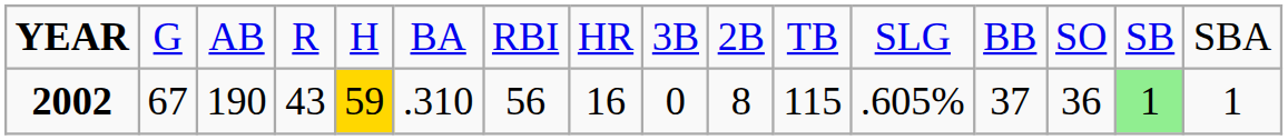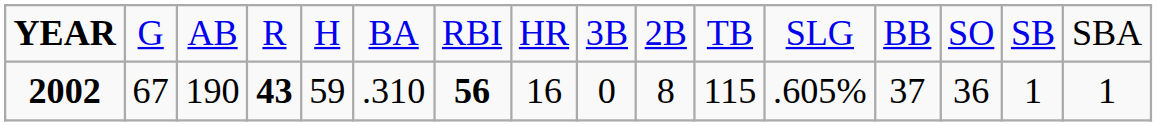2002 | column 4: normal -> bold
2002 | column 5: gold background -> no background
2002 | column 7: normal -> bold
2002 | column 15: lightgreen background -> no background
